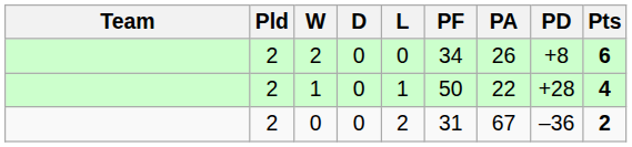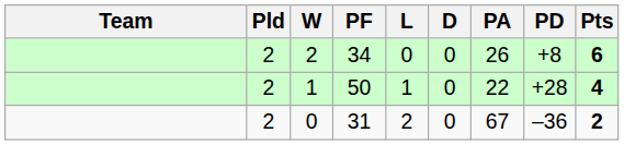columns swapped: D <-> PF
